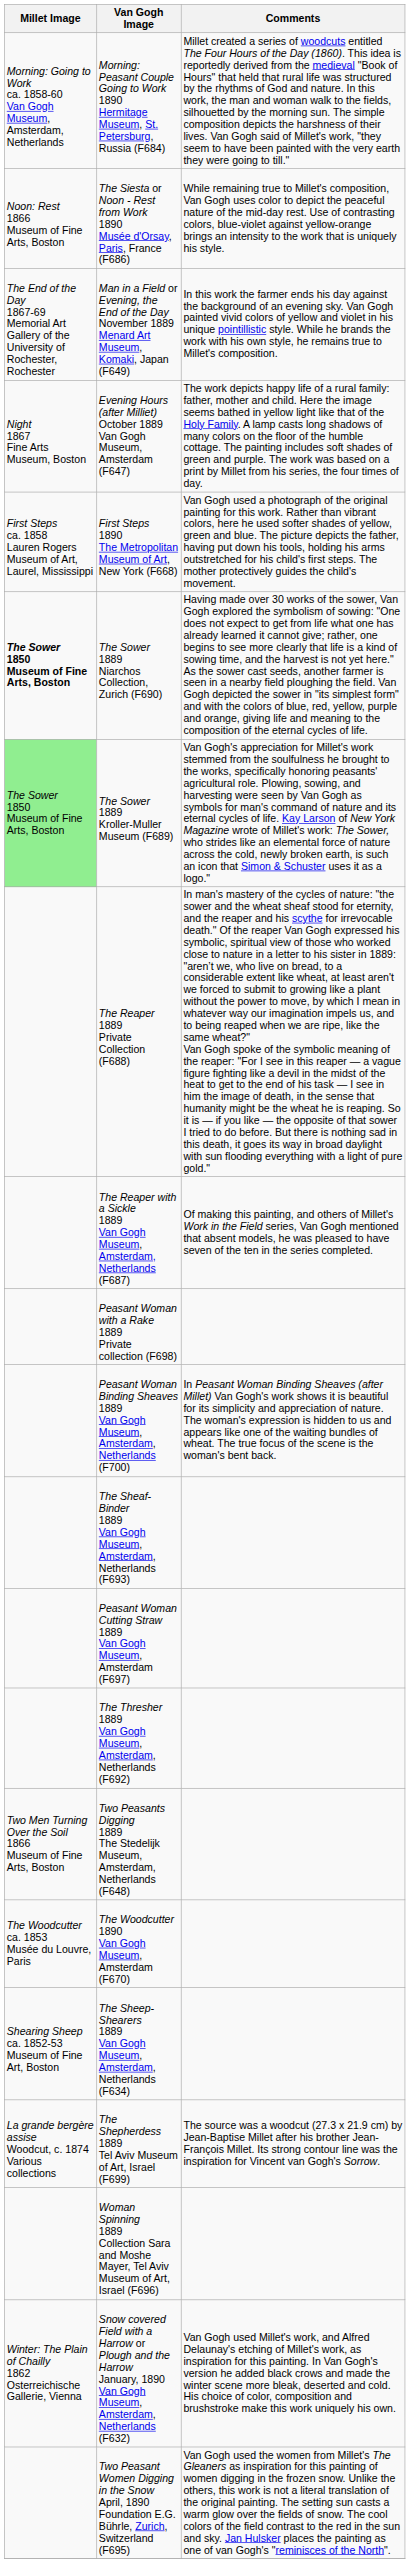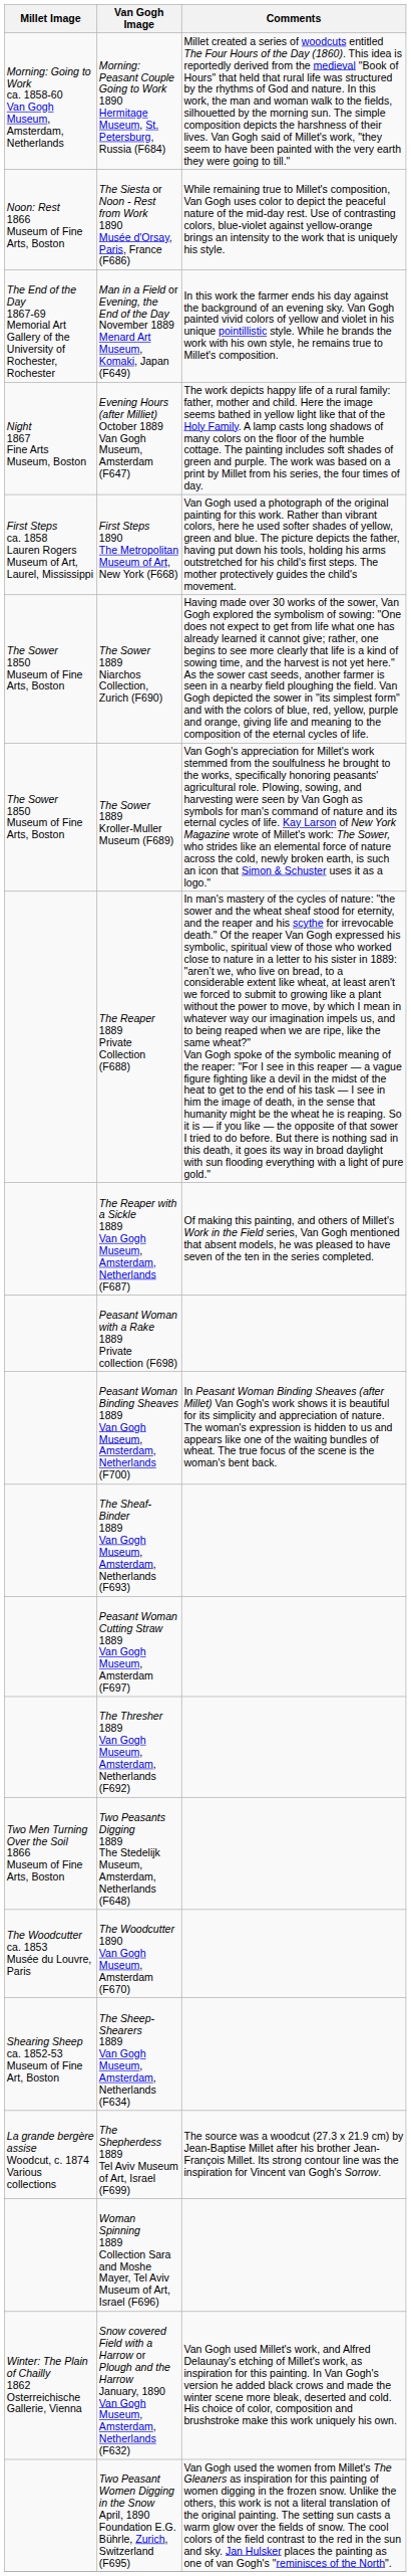The Sower 1889 Niarchos Collection, Zurich (F690) | Millet Image: bold -> normal
The Sower 1889 Kroller-Muller Museum (F689) | Millet Image: lightgreen background -> no background
